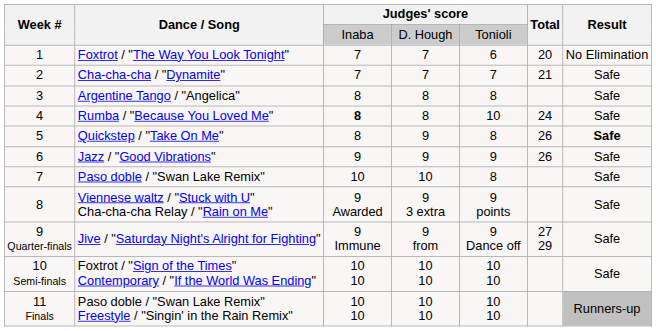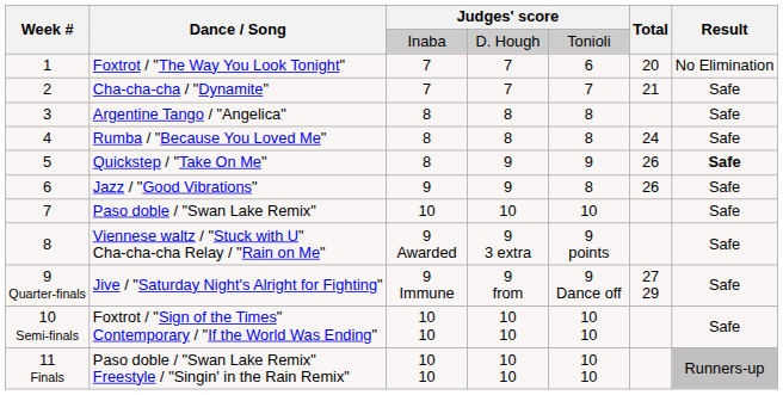Rumba / "Because You Loved Me" | column 3: bold -> normal
Rumba / "Because You Loved Me" | column 5: 10 -> 8
Quickstep / "Take On Me" | column 5: 8 -> 9
Jazz / "Good Vibrations" | column 5: 9 -> 8
Paso doble / "Swan Lake Remix" | column 5: 8 -> 10
